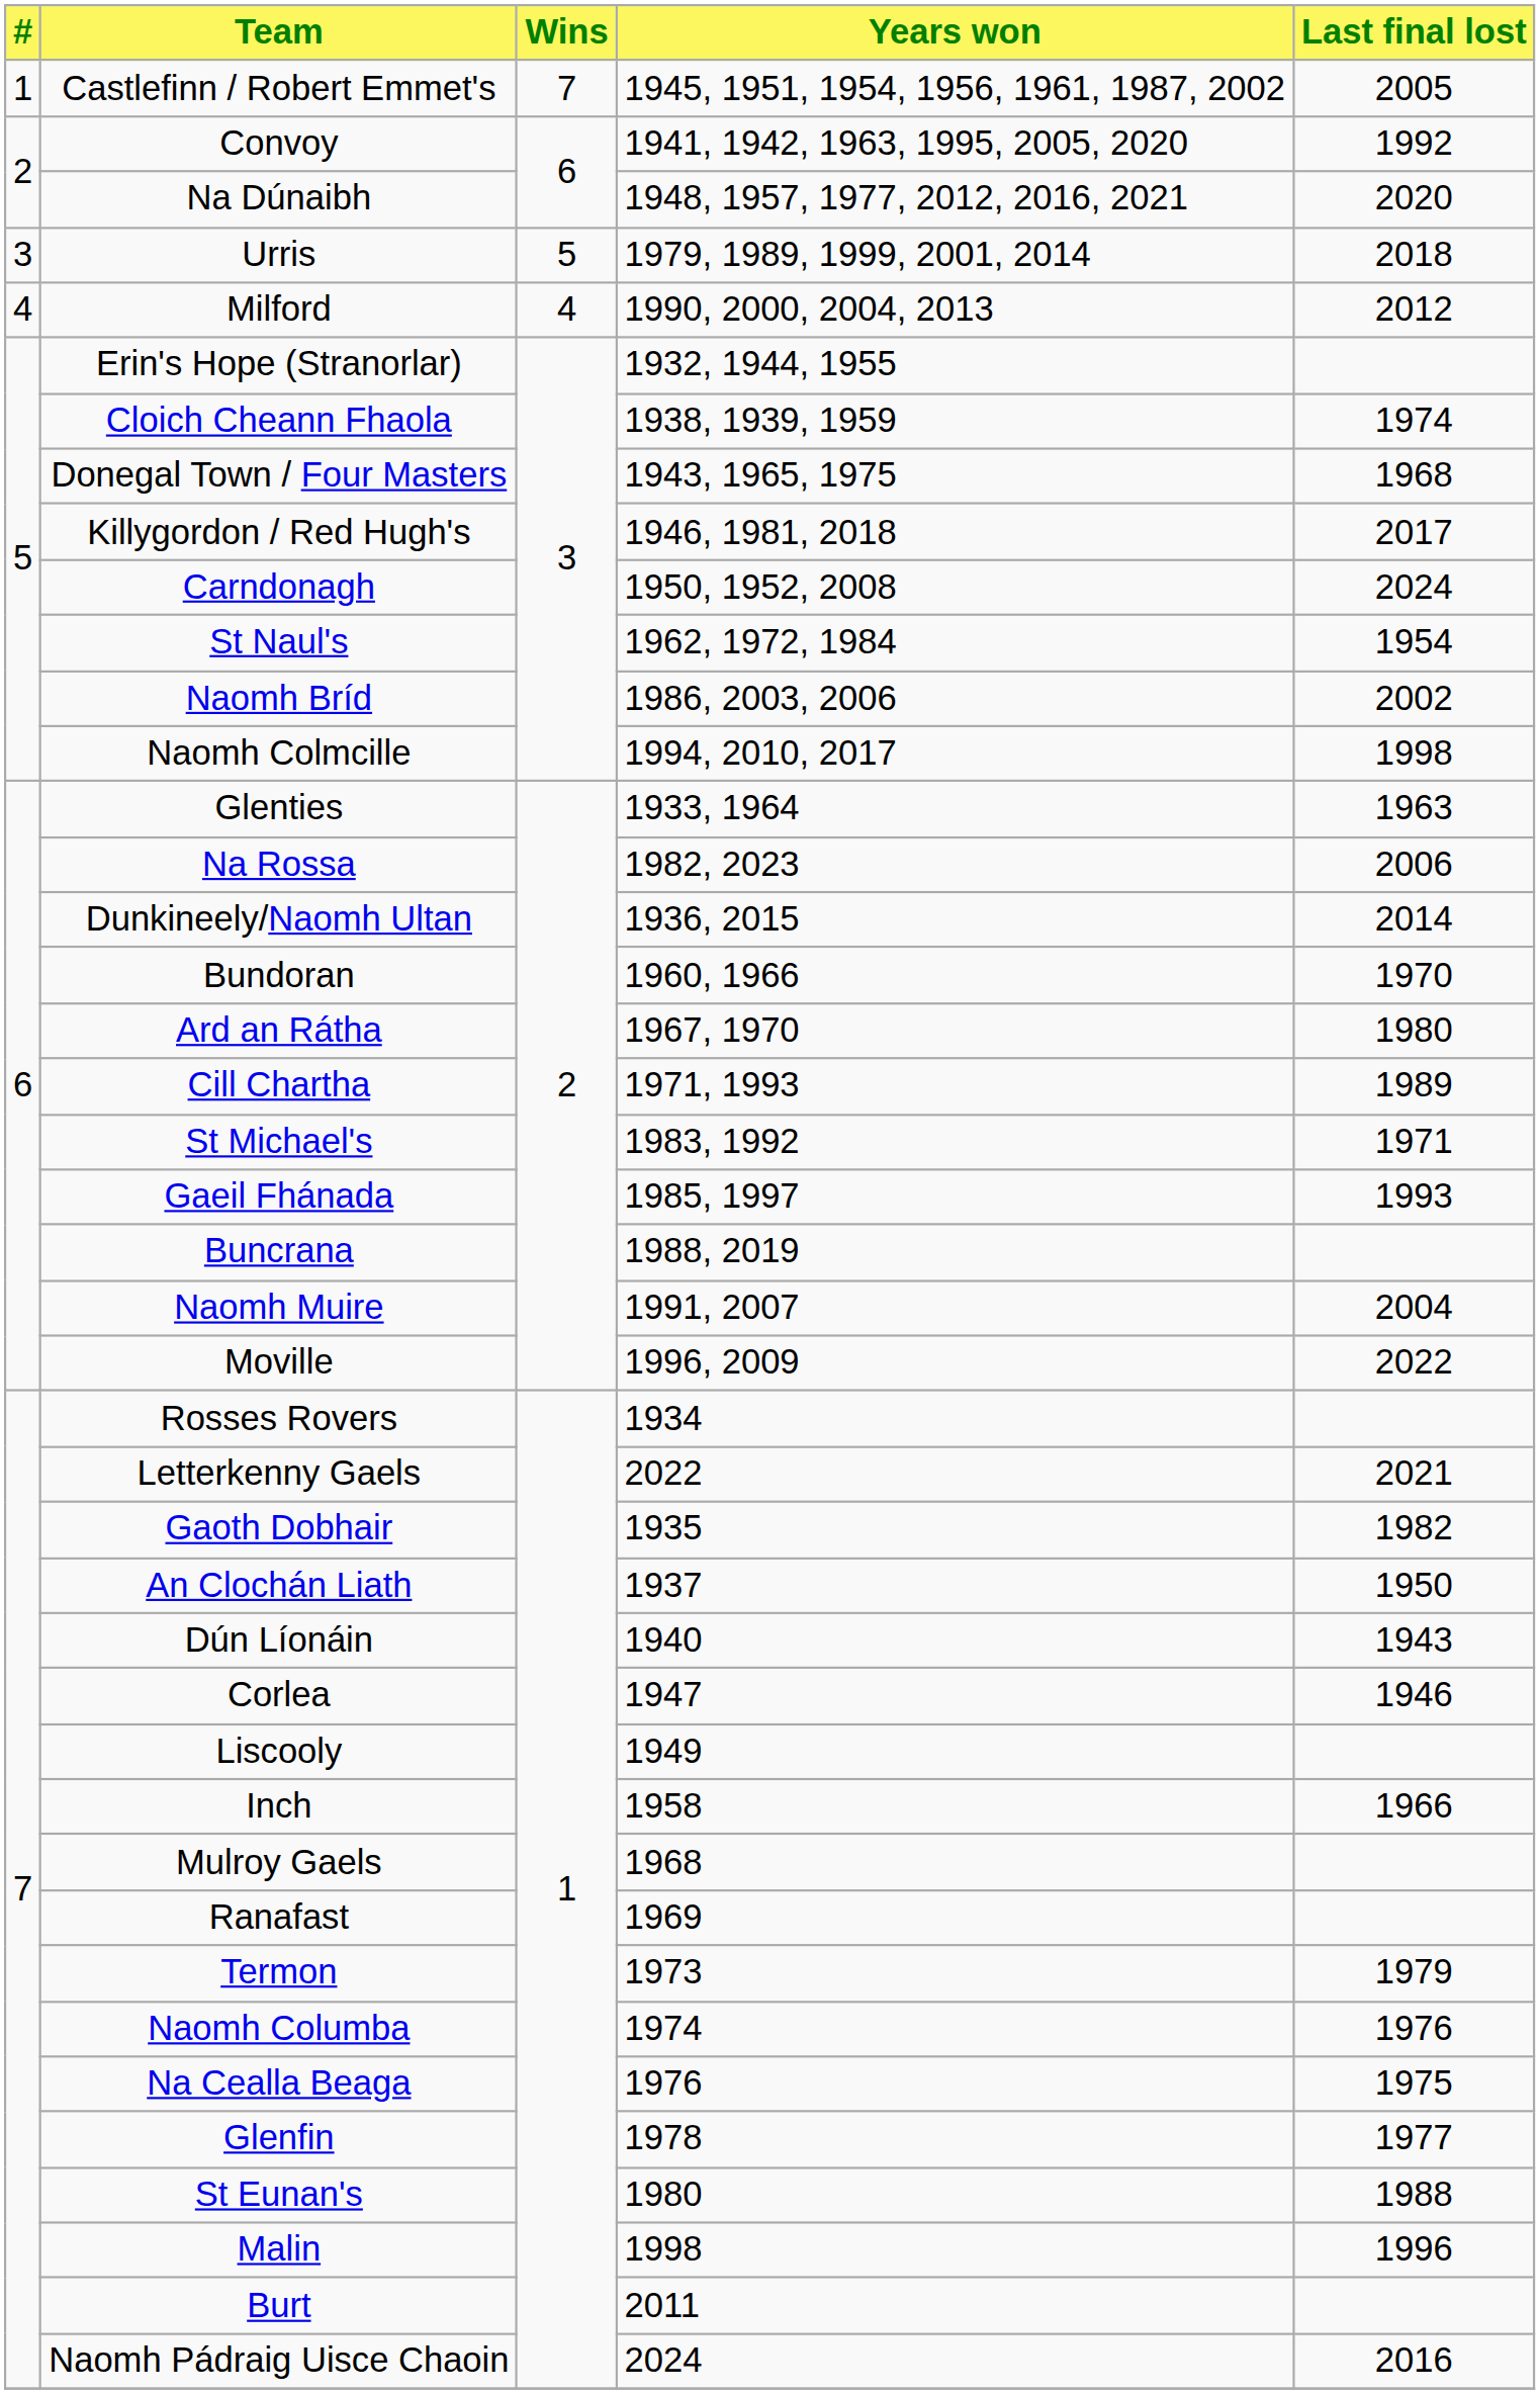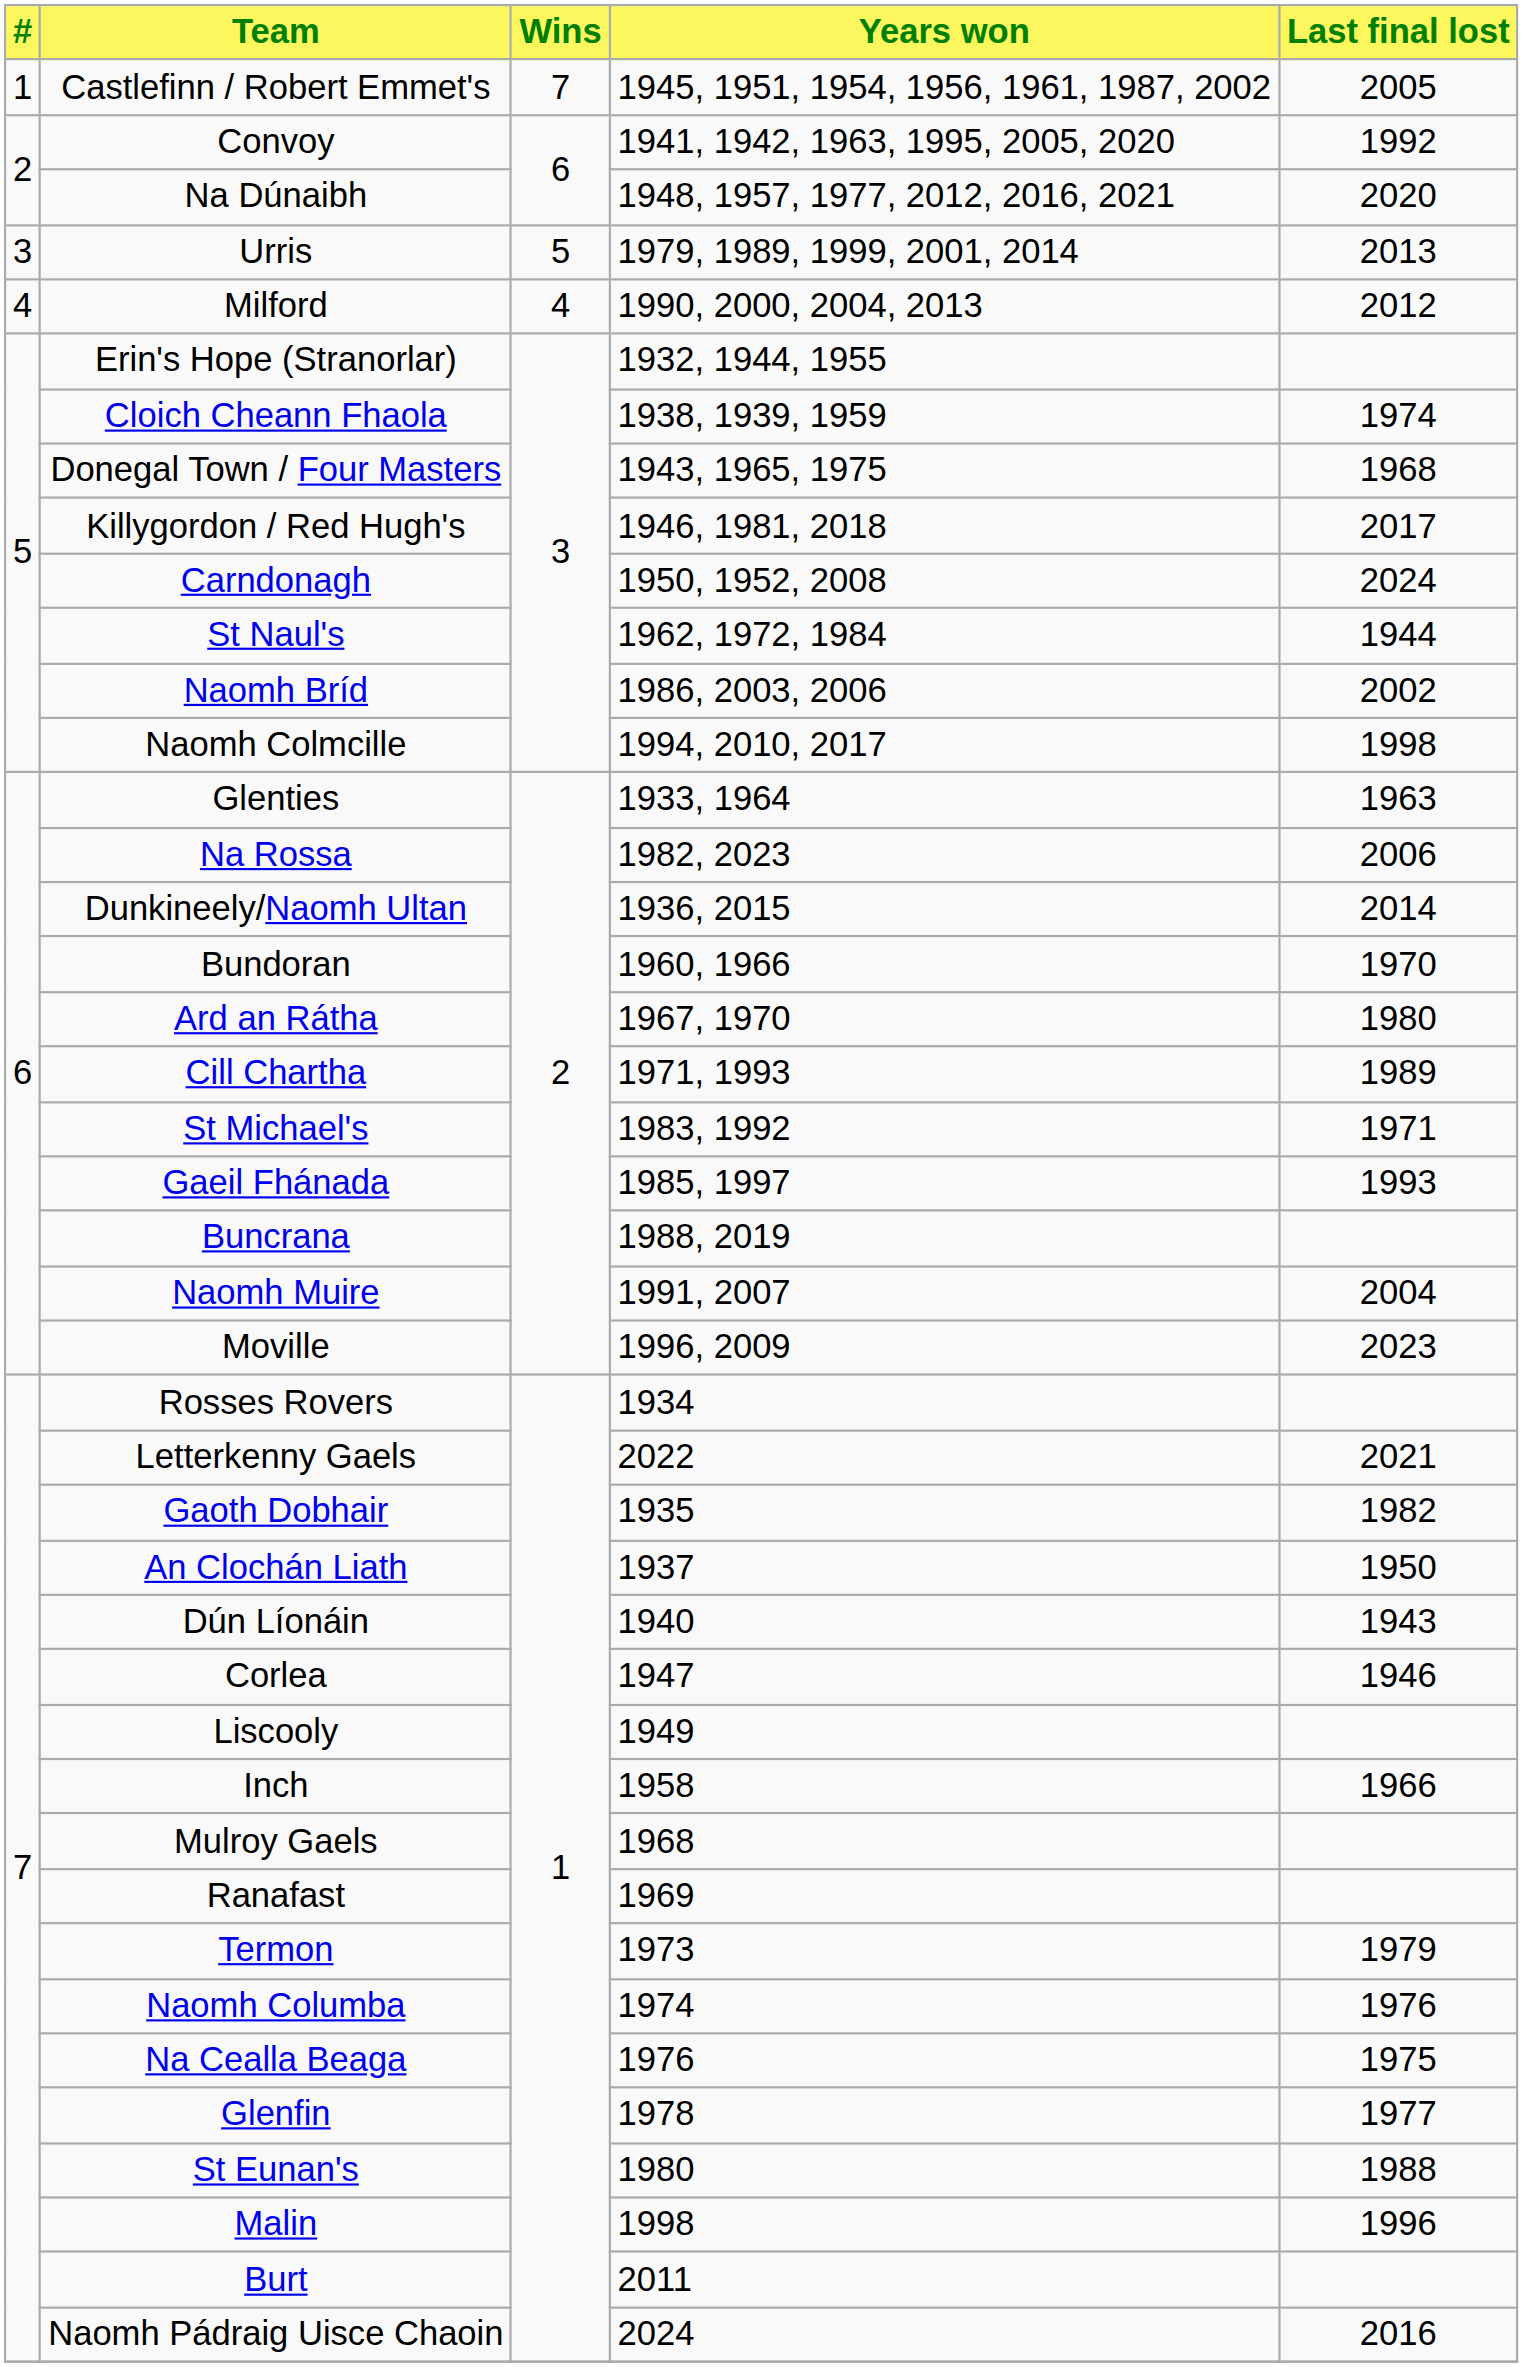Urris | Last final lost: 2018 -> 2013
St Naul's | Last final lost: 1954 -> 1944
Moville | Last final lost: 2022 -> 2023
